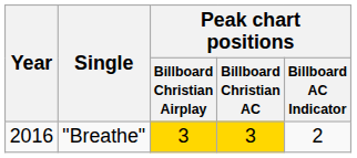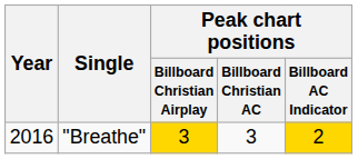"Breathe" | Peak chart positions / Billboard Christian AC: gold background -> no background
"Breathe" | Peak chart positions / Billboard AC Indicator: no background -> gold background
